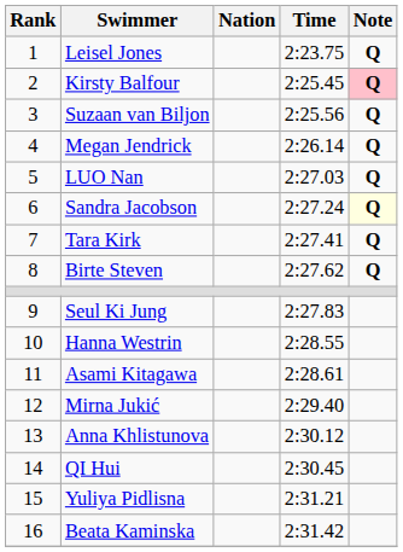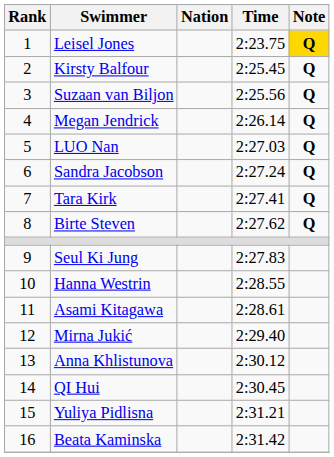Leisel Jones | Note: no background -> gold background
Kirsty Balfour | Note: pink background -> no background
Sandra Jacobson | Note: lightyellow background -> no background
